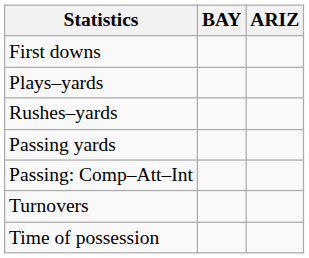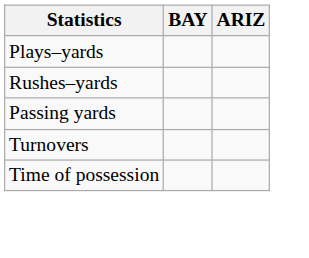- row: First downs
- row: Passing: Comp–Att–Int
